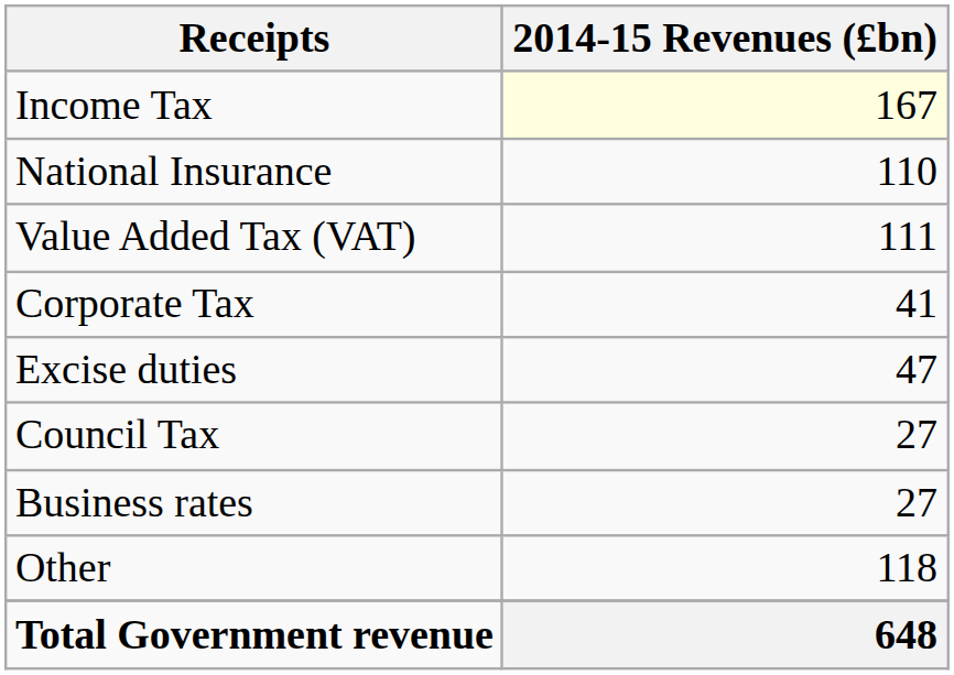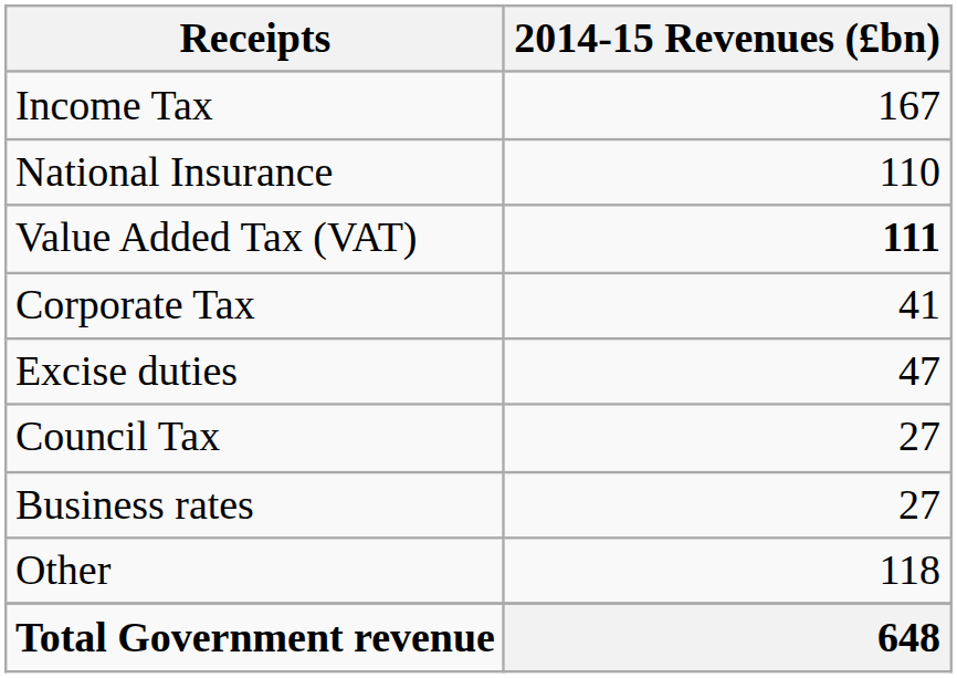Income Tax | 2014-15 Revenues (£bn): lightyellow background -> no background
Value Added Tax (VAT) | 2014-15 Revenues (£bn): normal -> bold
